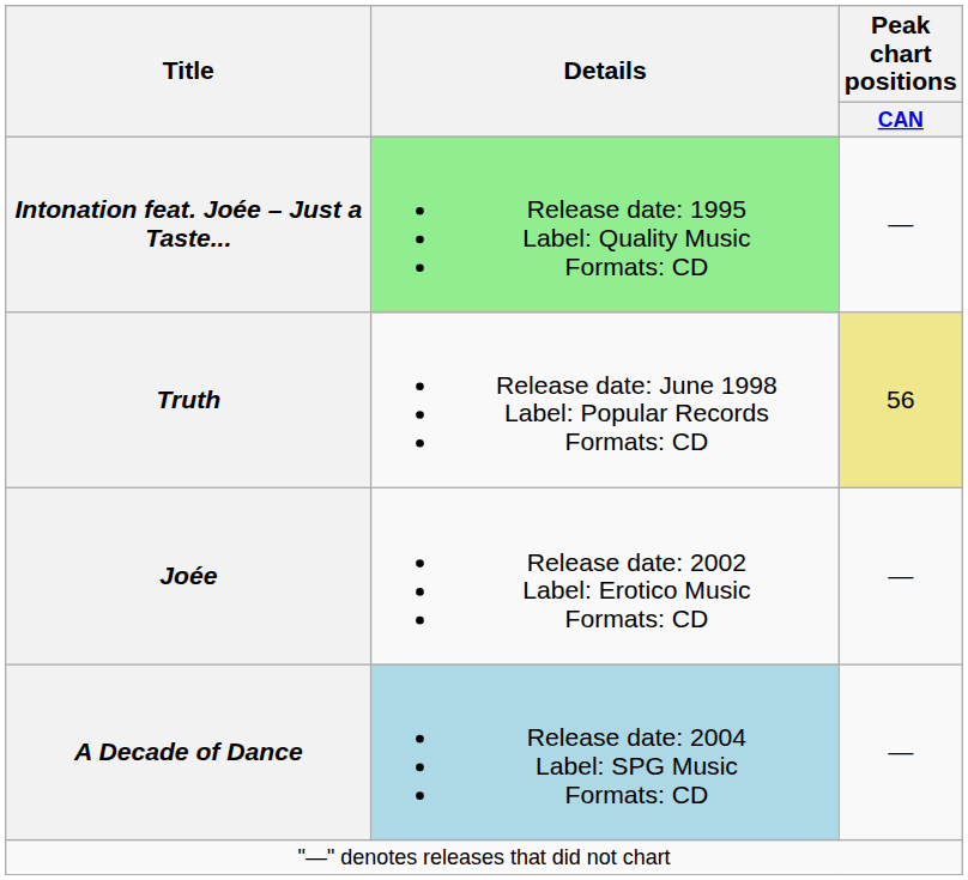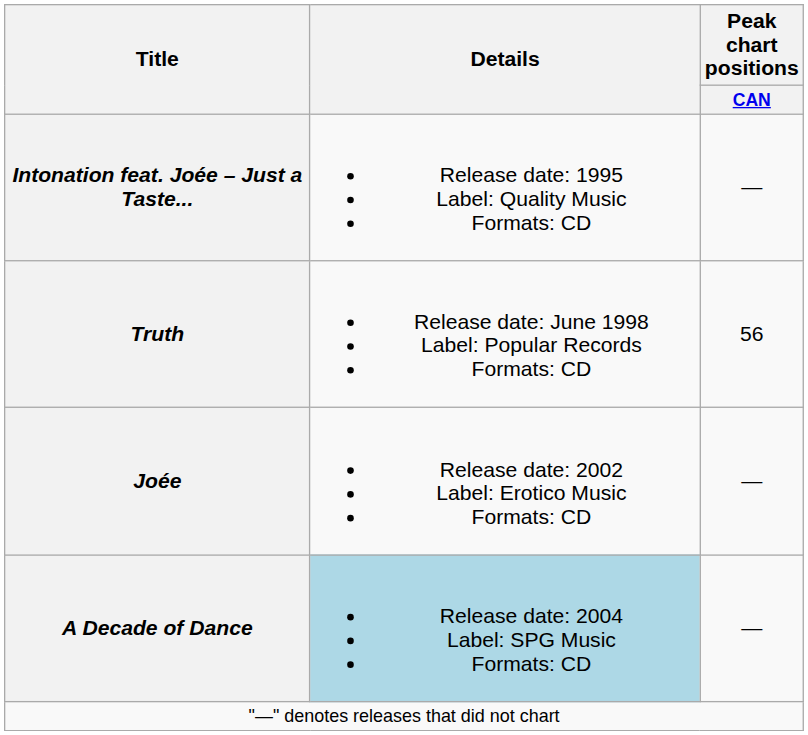Intonation feat. Joée – Just a Taste... | Details: lightgreen background -> no background
Truth | Peak chart positions / CAN: khaki background -> no background
